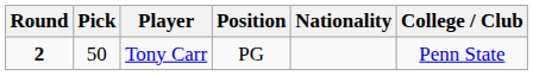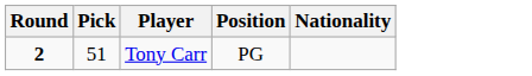- column: College / Club | Penn State
Tony Carr | Pick: 50 -> 51
